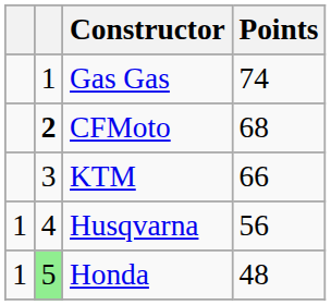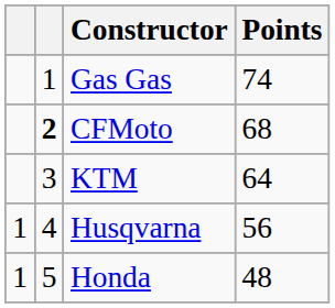KTM | Points: 66 -> 64
Honda | column 2: lightgreen background -> no background
